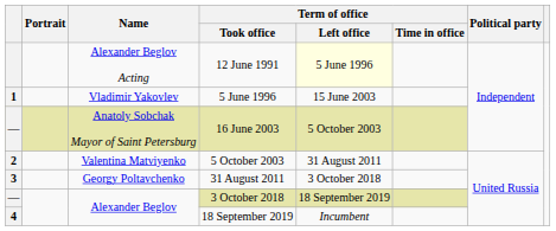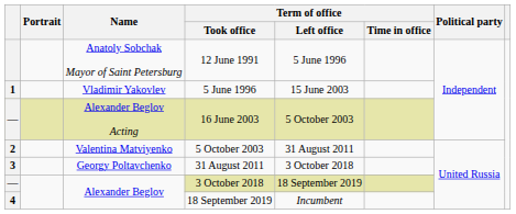12 June 1991 | Name: Alexander Beglov Acting -> Anatoly Sobchak Mayor of Saint Petersburg
12 June 1991 | Term of office / Left office: lightyellow background -> no background
16 June 2003 | Name: Anatoly Sobchak Mayor of Saint Petersburg -> Alexander Beglov Acting
